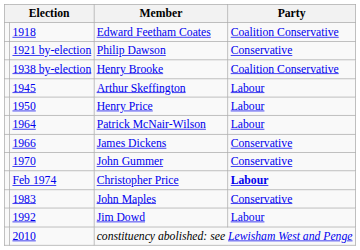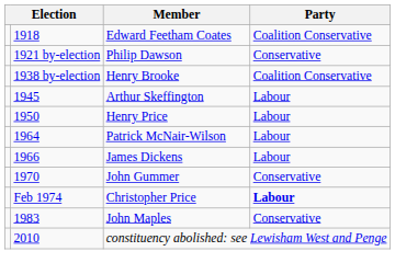James Dickens | Party: Conservative -> Labour
- row: 1992 | Jim Dowd | Labour
